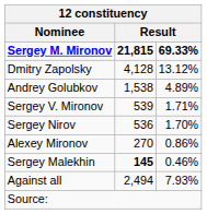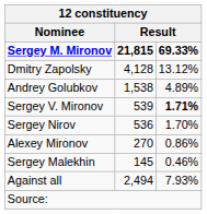Sergey V. Mironov | column 3: normal -> bold
Sergey Malekhin | column 2: bold -> normal
